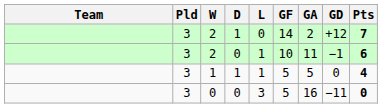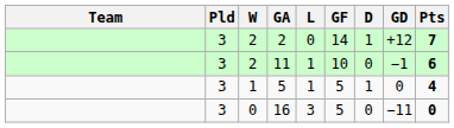columns swapped: D <-> GA
